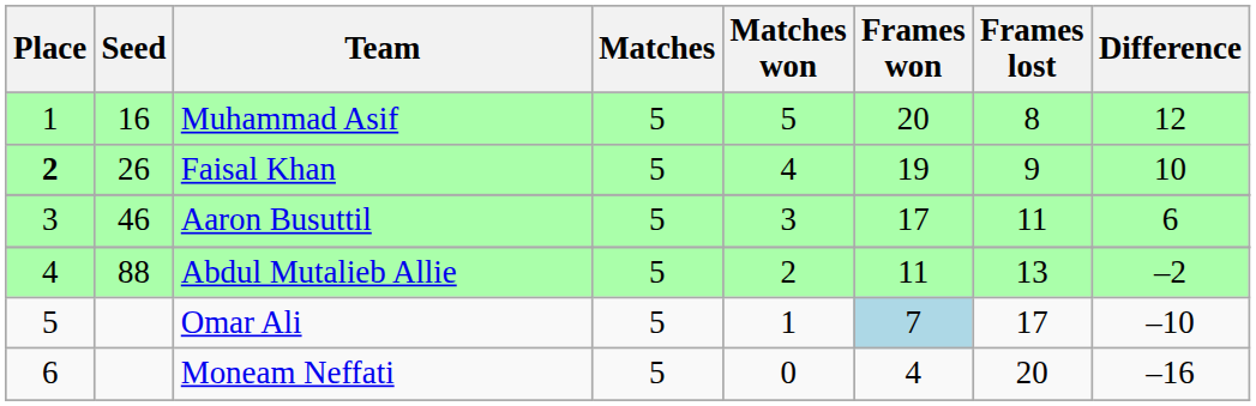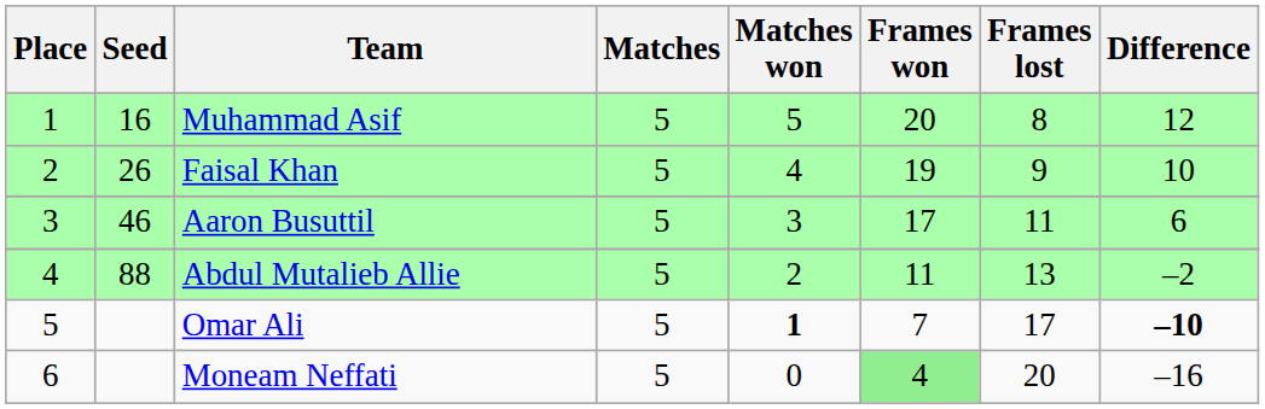Faisal Khan | Place: bold -> normal
Omar Ali | Matches won: normal -> bold
Omar Ali | Frames won: lightblue background -> no background
Omar Ali | Difference: normal -> bold
Moneam Neffati | Frames won: no background -> lightgreen background
